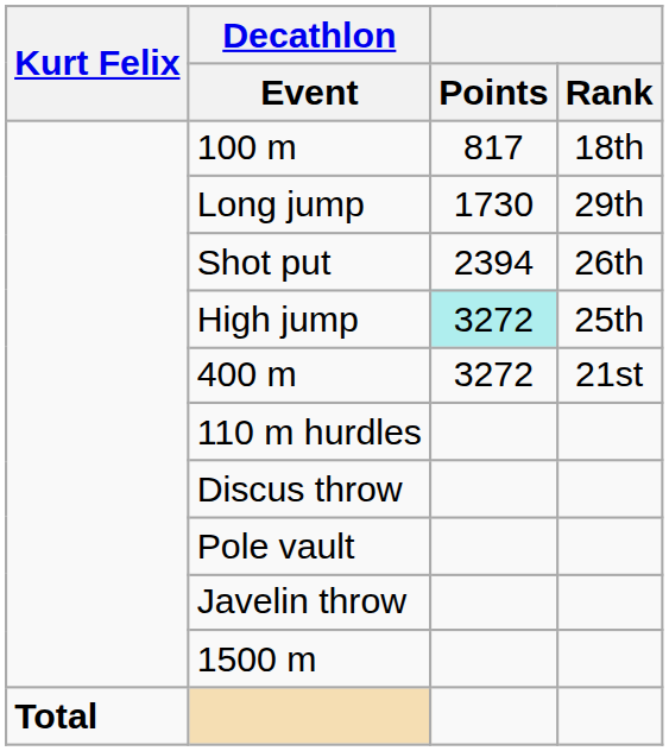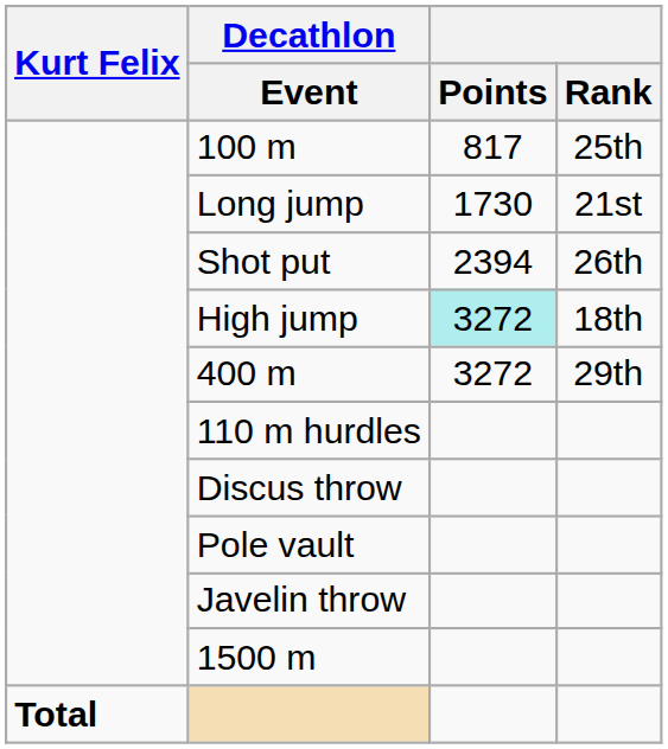100 m | Rank: 18th -> 25th
Long jump | Rank: 29th -> 21st
High jump | Rank: 25th -> 18th
400 m | Rank: 21st -> 29th
